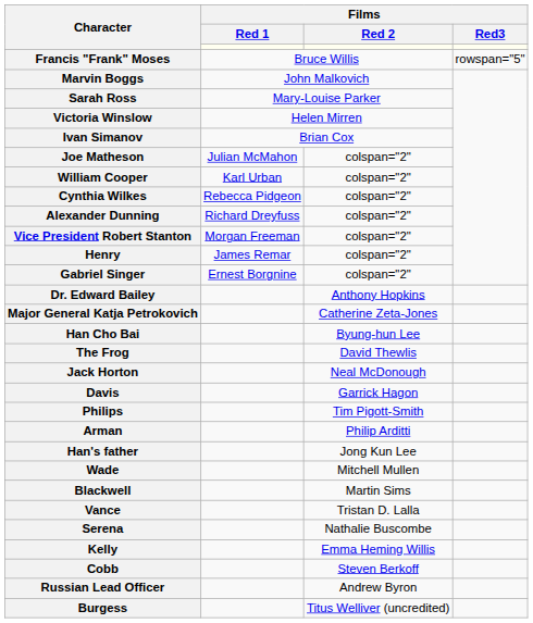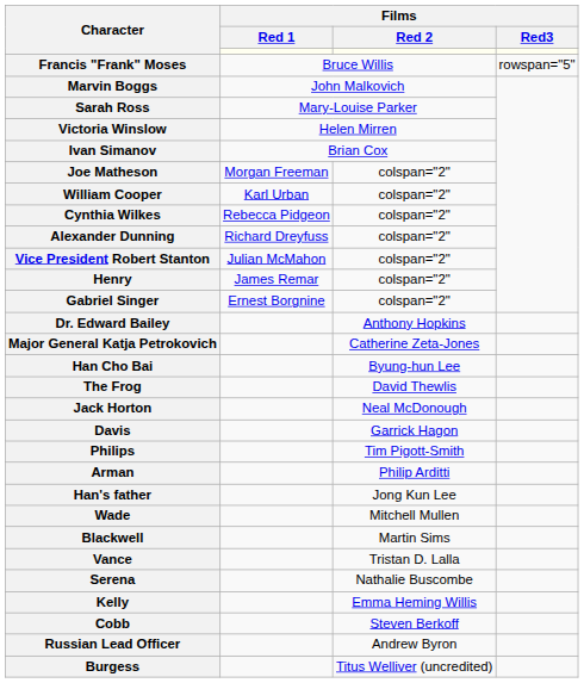Joe Matheson | Films / Red 1: Julian McMahon -> Morgan Freeman
Vice President Robert Stanton | Films / Red 1: Morgan Freeman -> Julian McMahon
